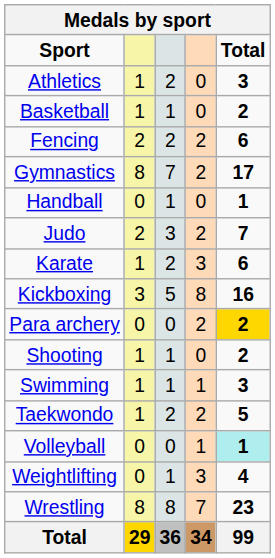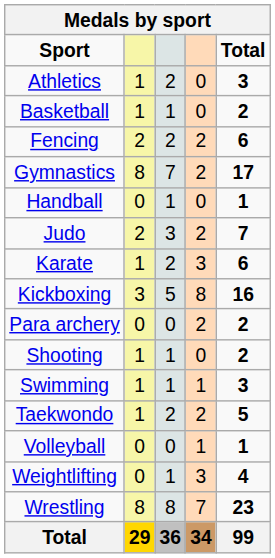Para archery | Total: gold background -> no background
Volleyball | Total: paleturquoise background -> no background
